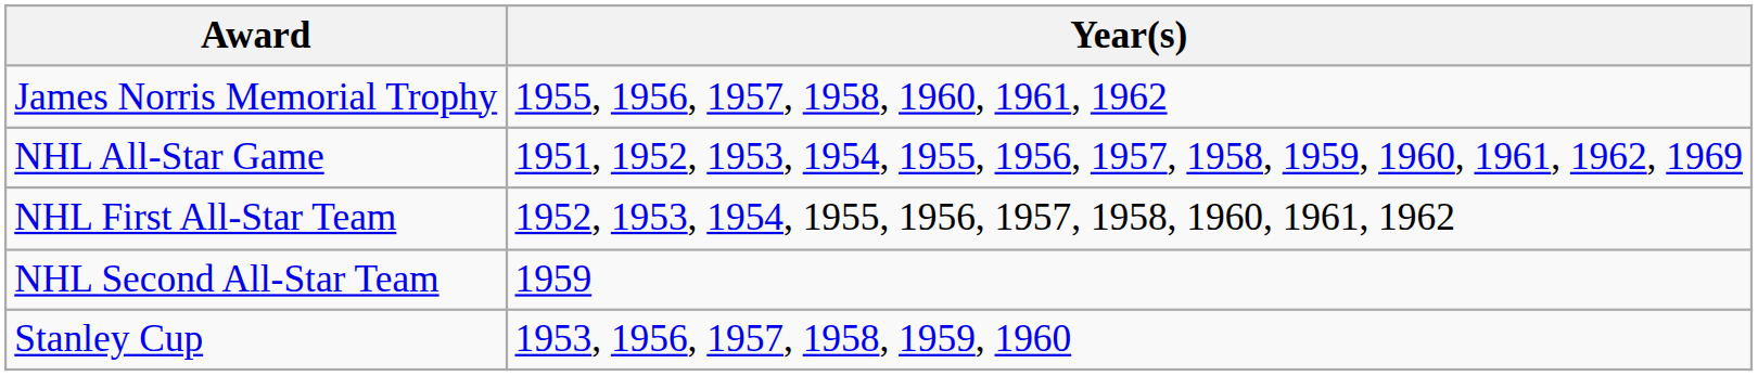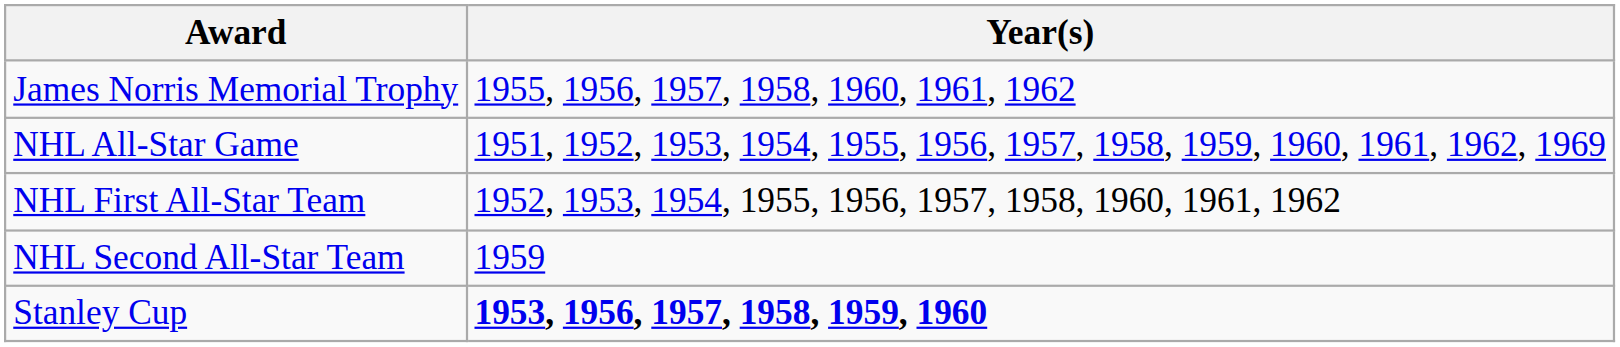Stanley Cup | Year(s): normal -> bold
